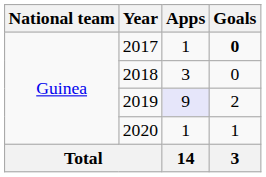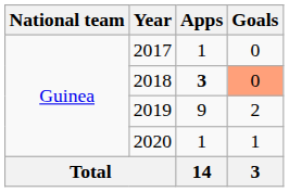2017 | Goals: bold -> normal
2018 | Apps: normal -> bold
2018 | Goals: no background -> lightsalmon background
2019 | Apps: lavender background -> no background
